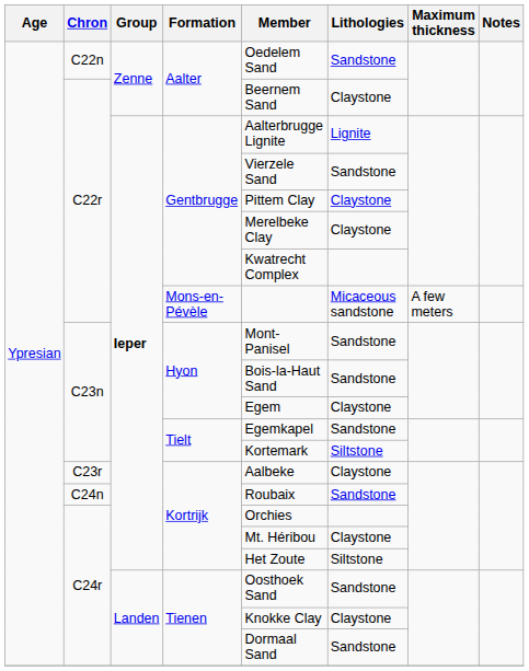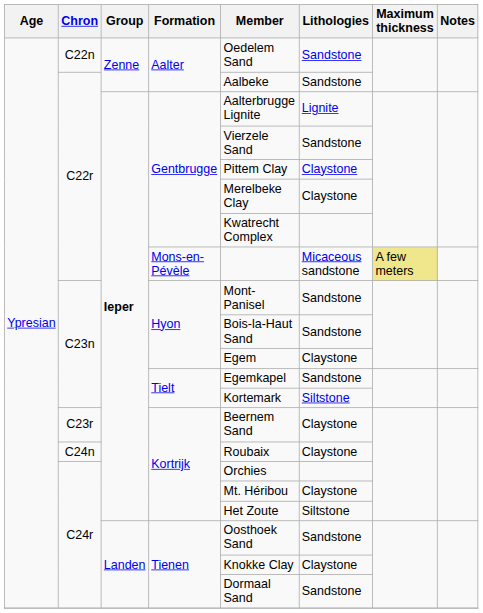C22r / Aalter | Member: Beernem Sand -> Aalbeke
C22r / Aalter | Lithologies: Claystone -> Sandstone
Mons-en-Pévèle | Maximum thickness: no background -> khaki background
C23r / Kortrijk | Member: Aalbeke -> Beernem Sand
C24n / Kortrijk | Lithologies: Sandstone -> Claystone
